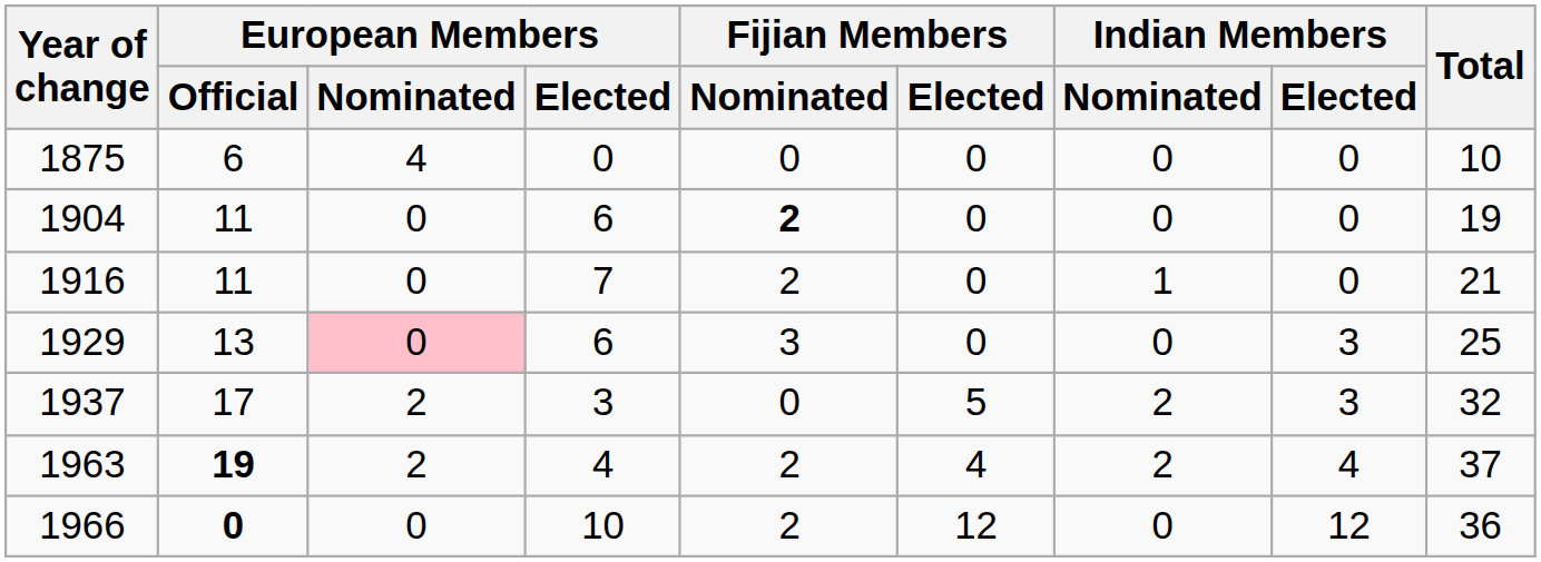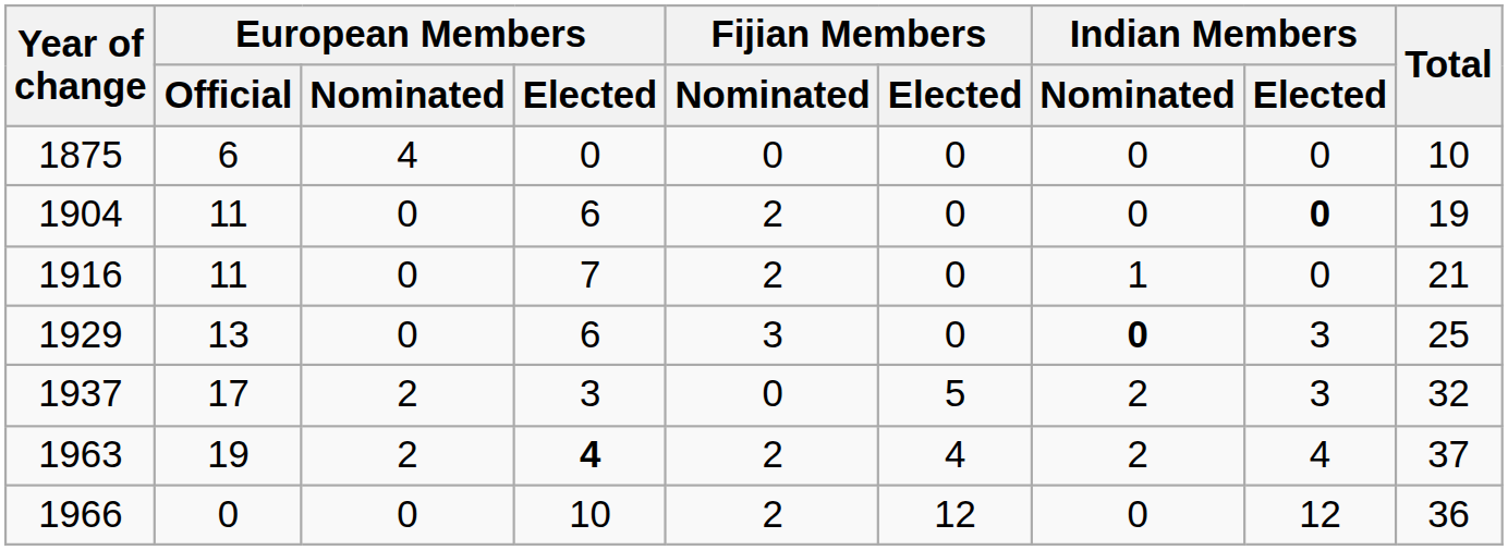1904 | Fijian Members / Nominated: bold -> normal
1904 | Indian Members / Elected: normal -> bold
1929 | European Members / Nominated: pink background -> no background
1929 | Indian Members / Nominated: normal -> bold
1963 | European Members / Official: bold -> normal
1963 | European Members / Elected: normal -> bold
1966 | European Members / Official: bold -> normal
